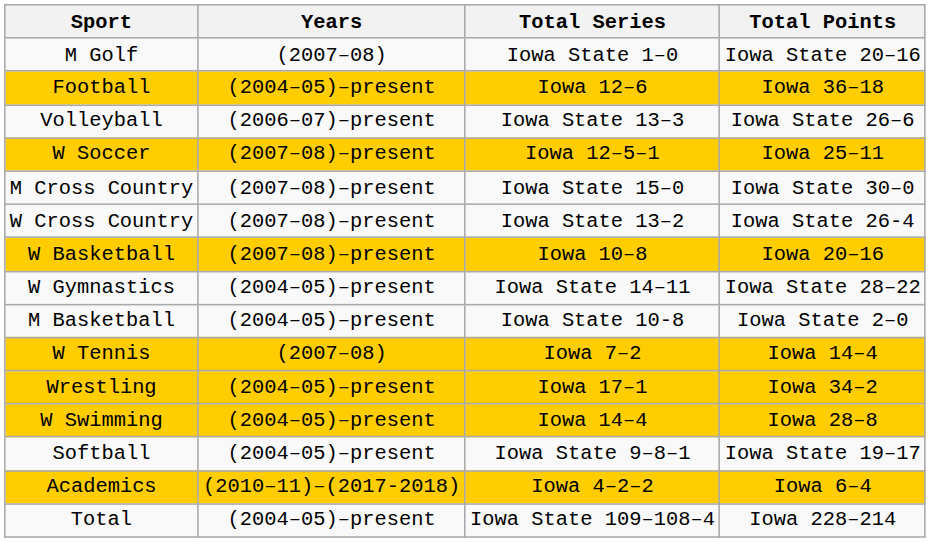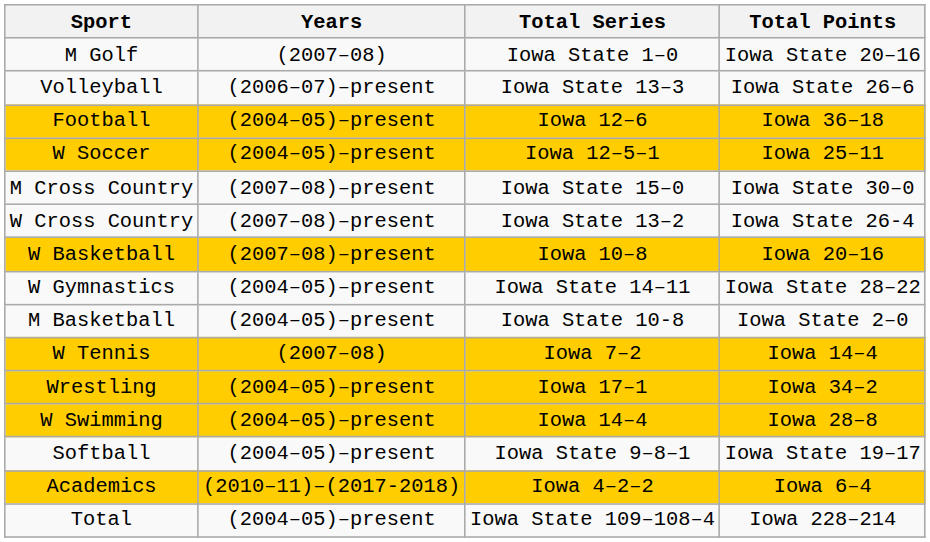rows swapped: Volleyball <-> Football
W Soccer | Years: (2007–08)–present -> (2004–05)–present
